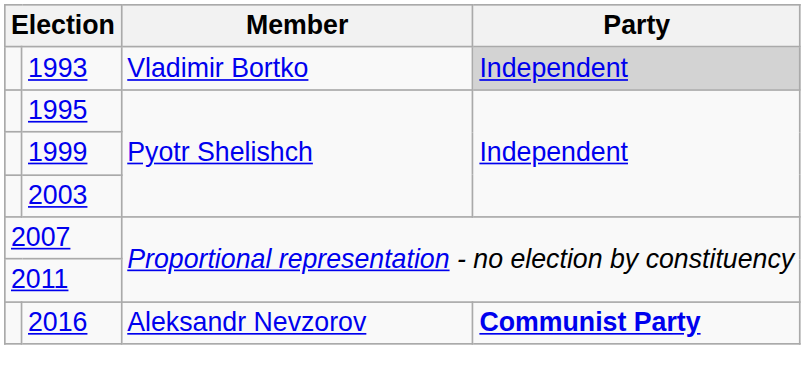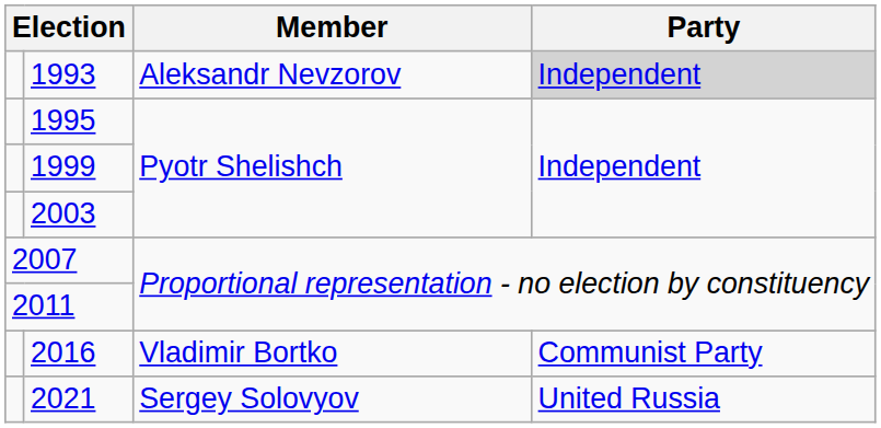1993 | Member: Vladimir Bortko -> Aleksandr Nevzorov
2016 | Member: Aleksandr Nevzorov -> Vladimir Bortko
2016 | Party: bold -> normal
+ row: 2021 | Sergey Solovyov | United Russia
